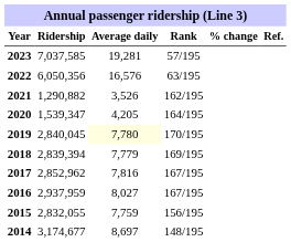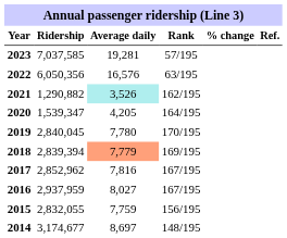2021 | Average daily: no background -> paleturquoise background
2019 | Average daily: lightyellow background -> no background
2018 | Average daily: no background -> lightsalmon background
